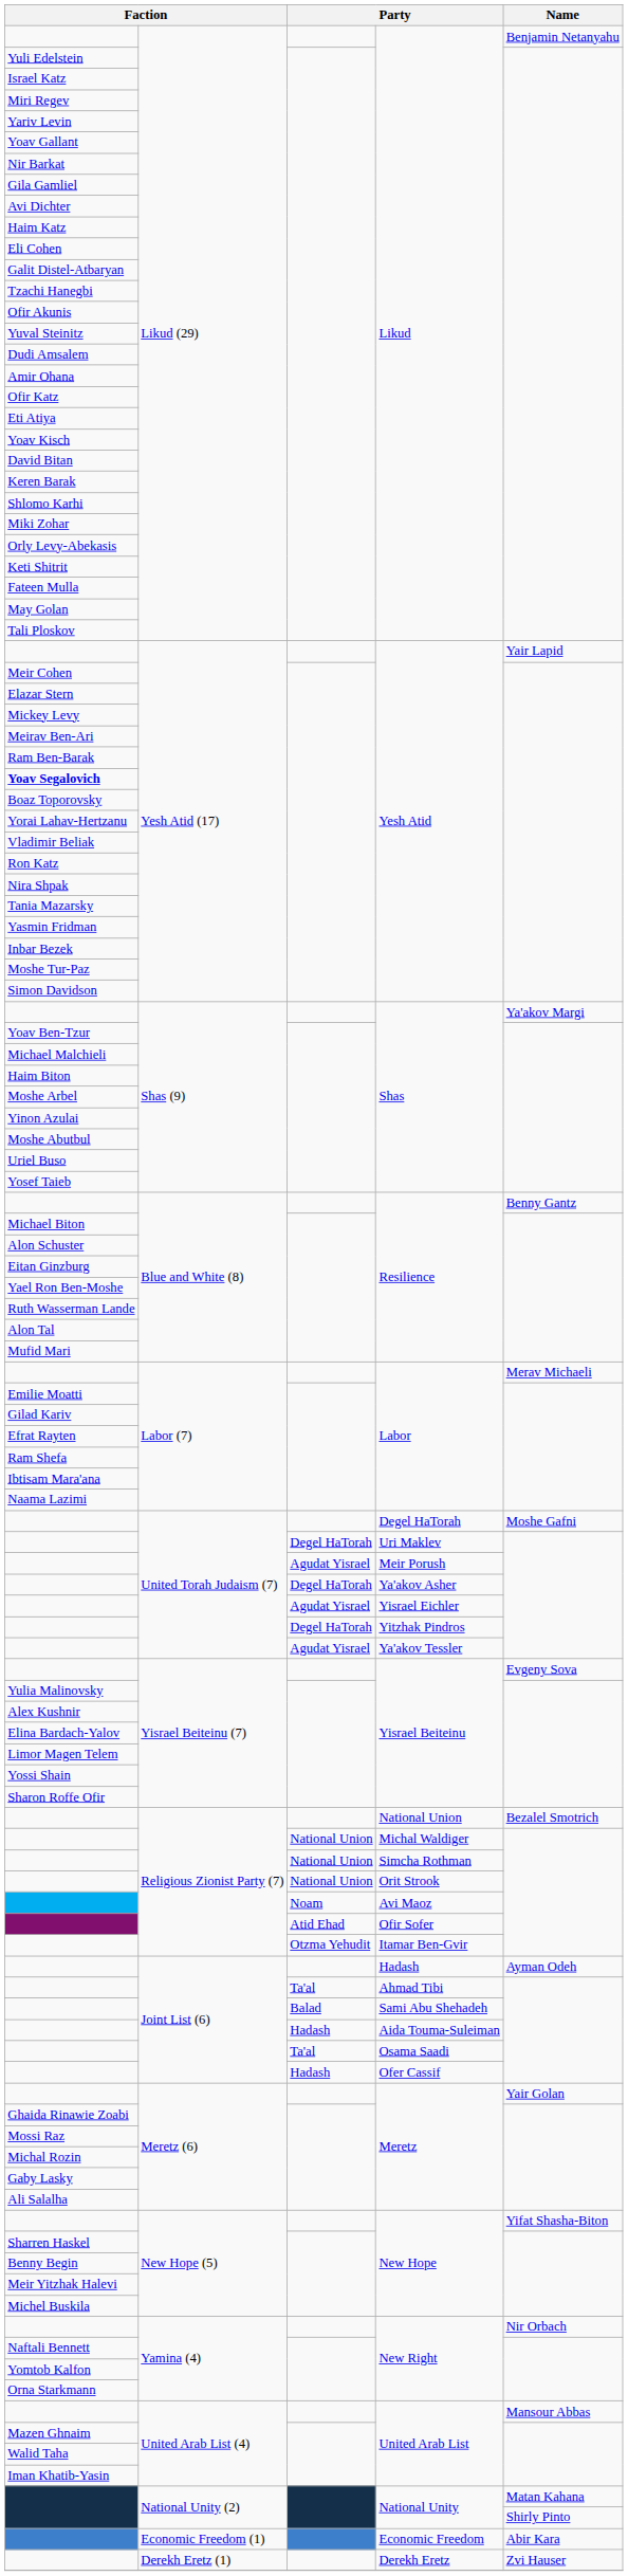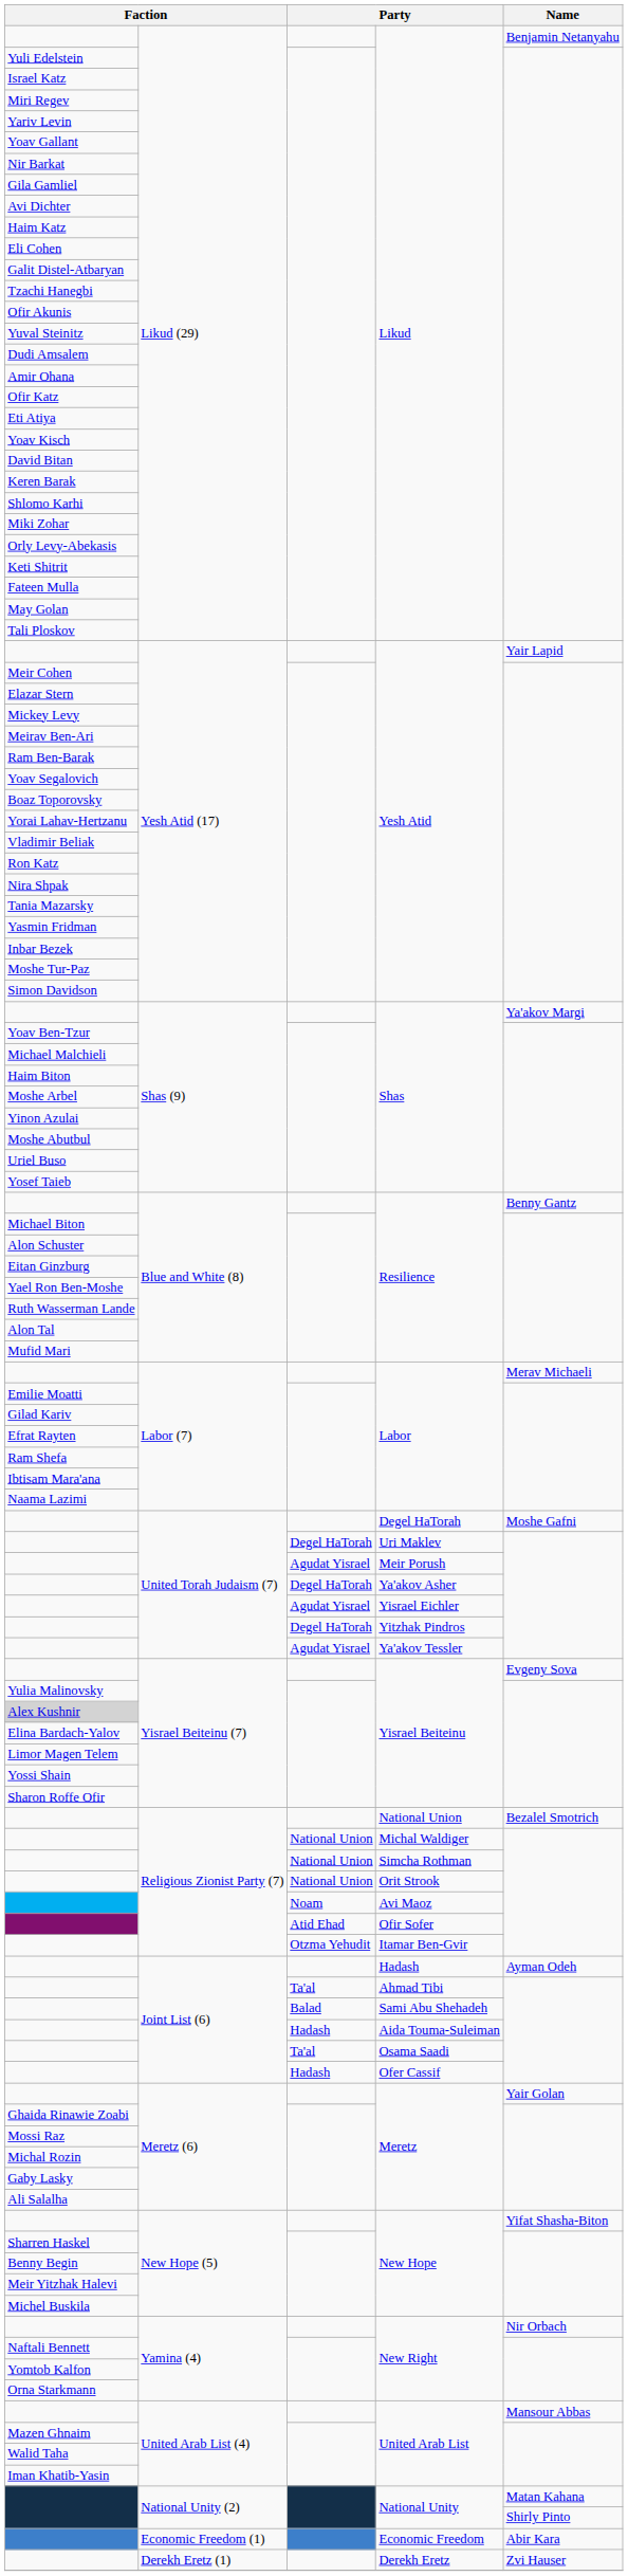Yoav Segalovich | column 1: bold -> normal
Alex Kushnir | column 1: no background -> lightgrey background
